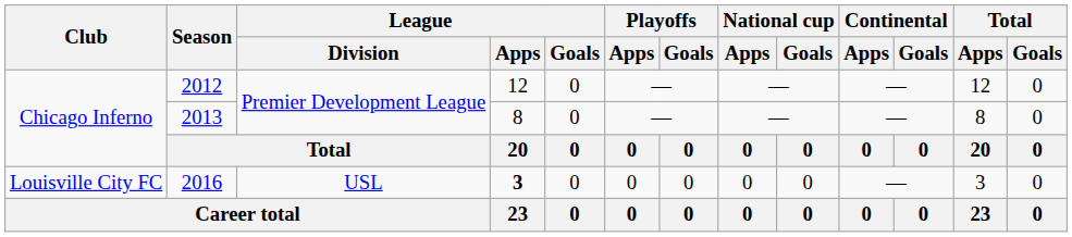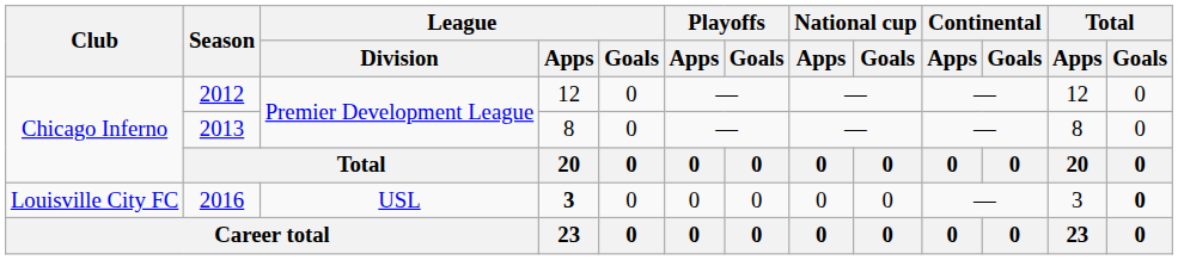2016 | Total / Goals: normal -> bold
